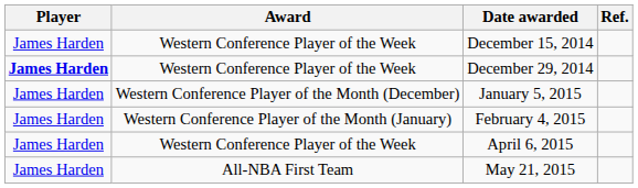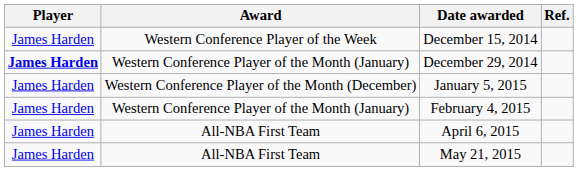December 29, 2014 | Award: Western Conference Player of the Week -> Western Conference Player of the Month (January)
April 6, 2015 | Award: Western Conference Player of the Week -> All-NBA First Team
